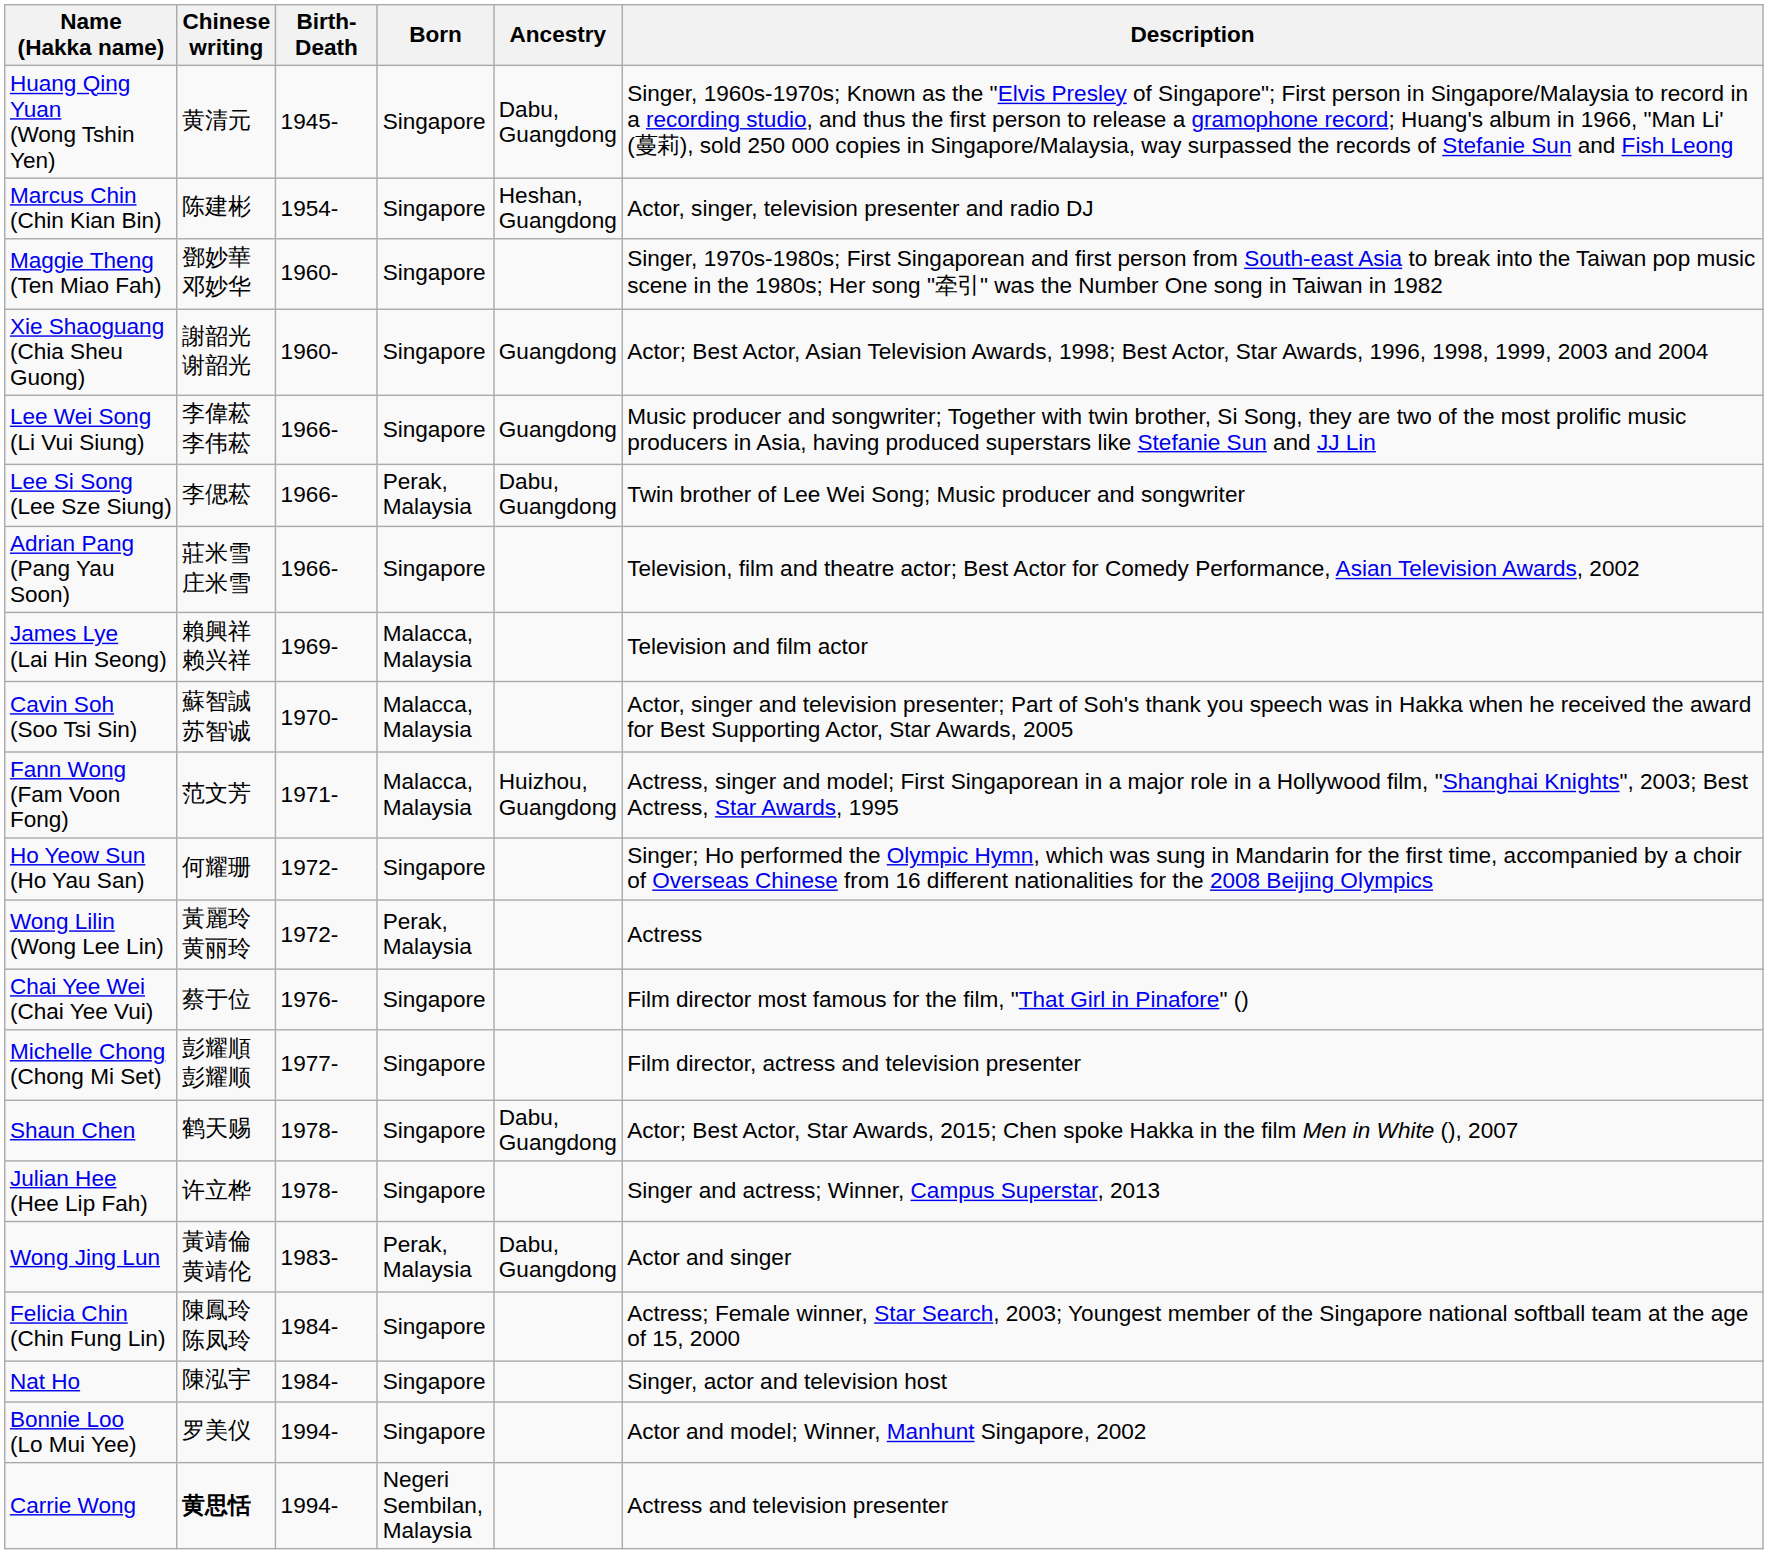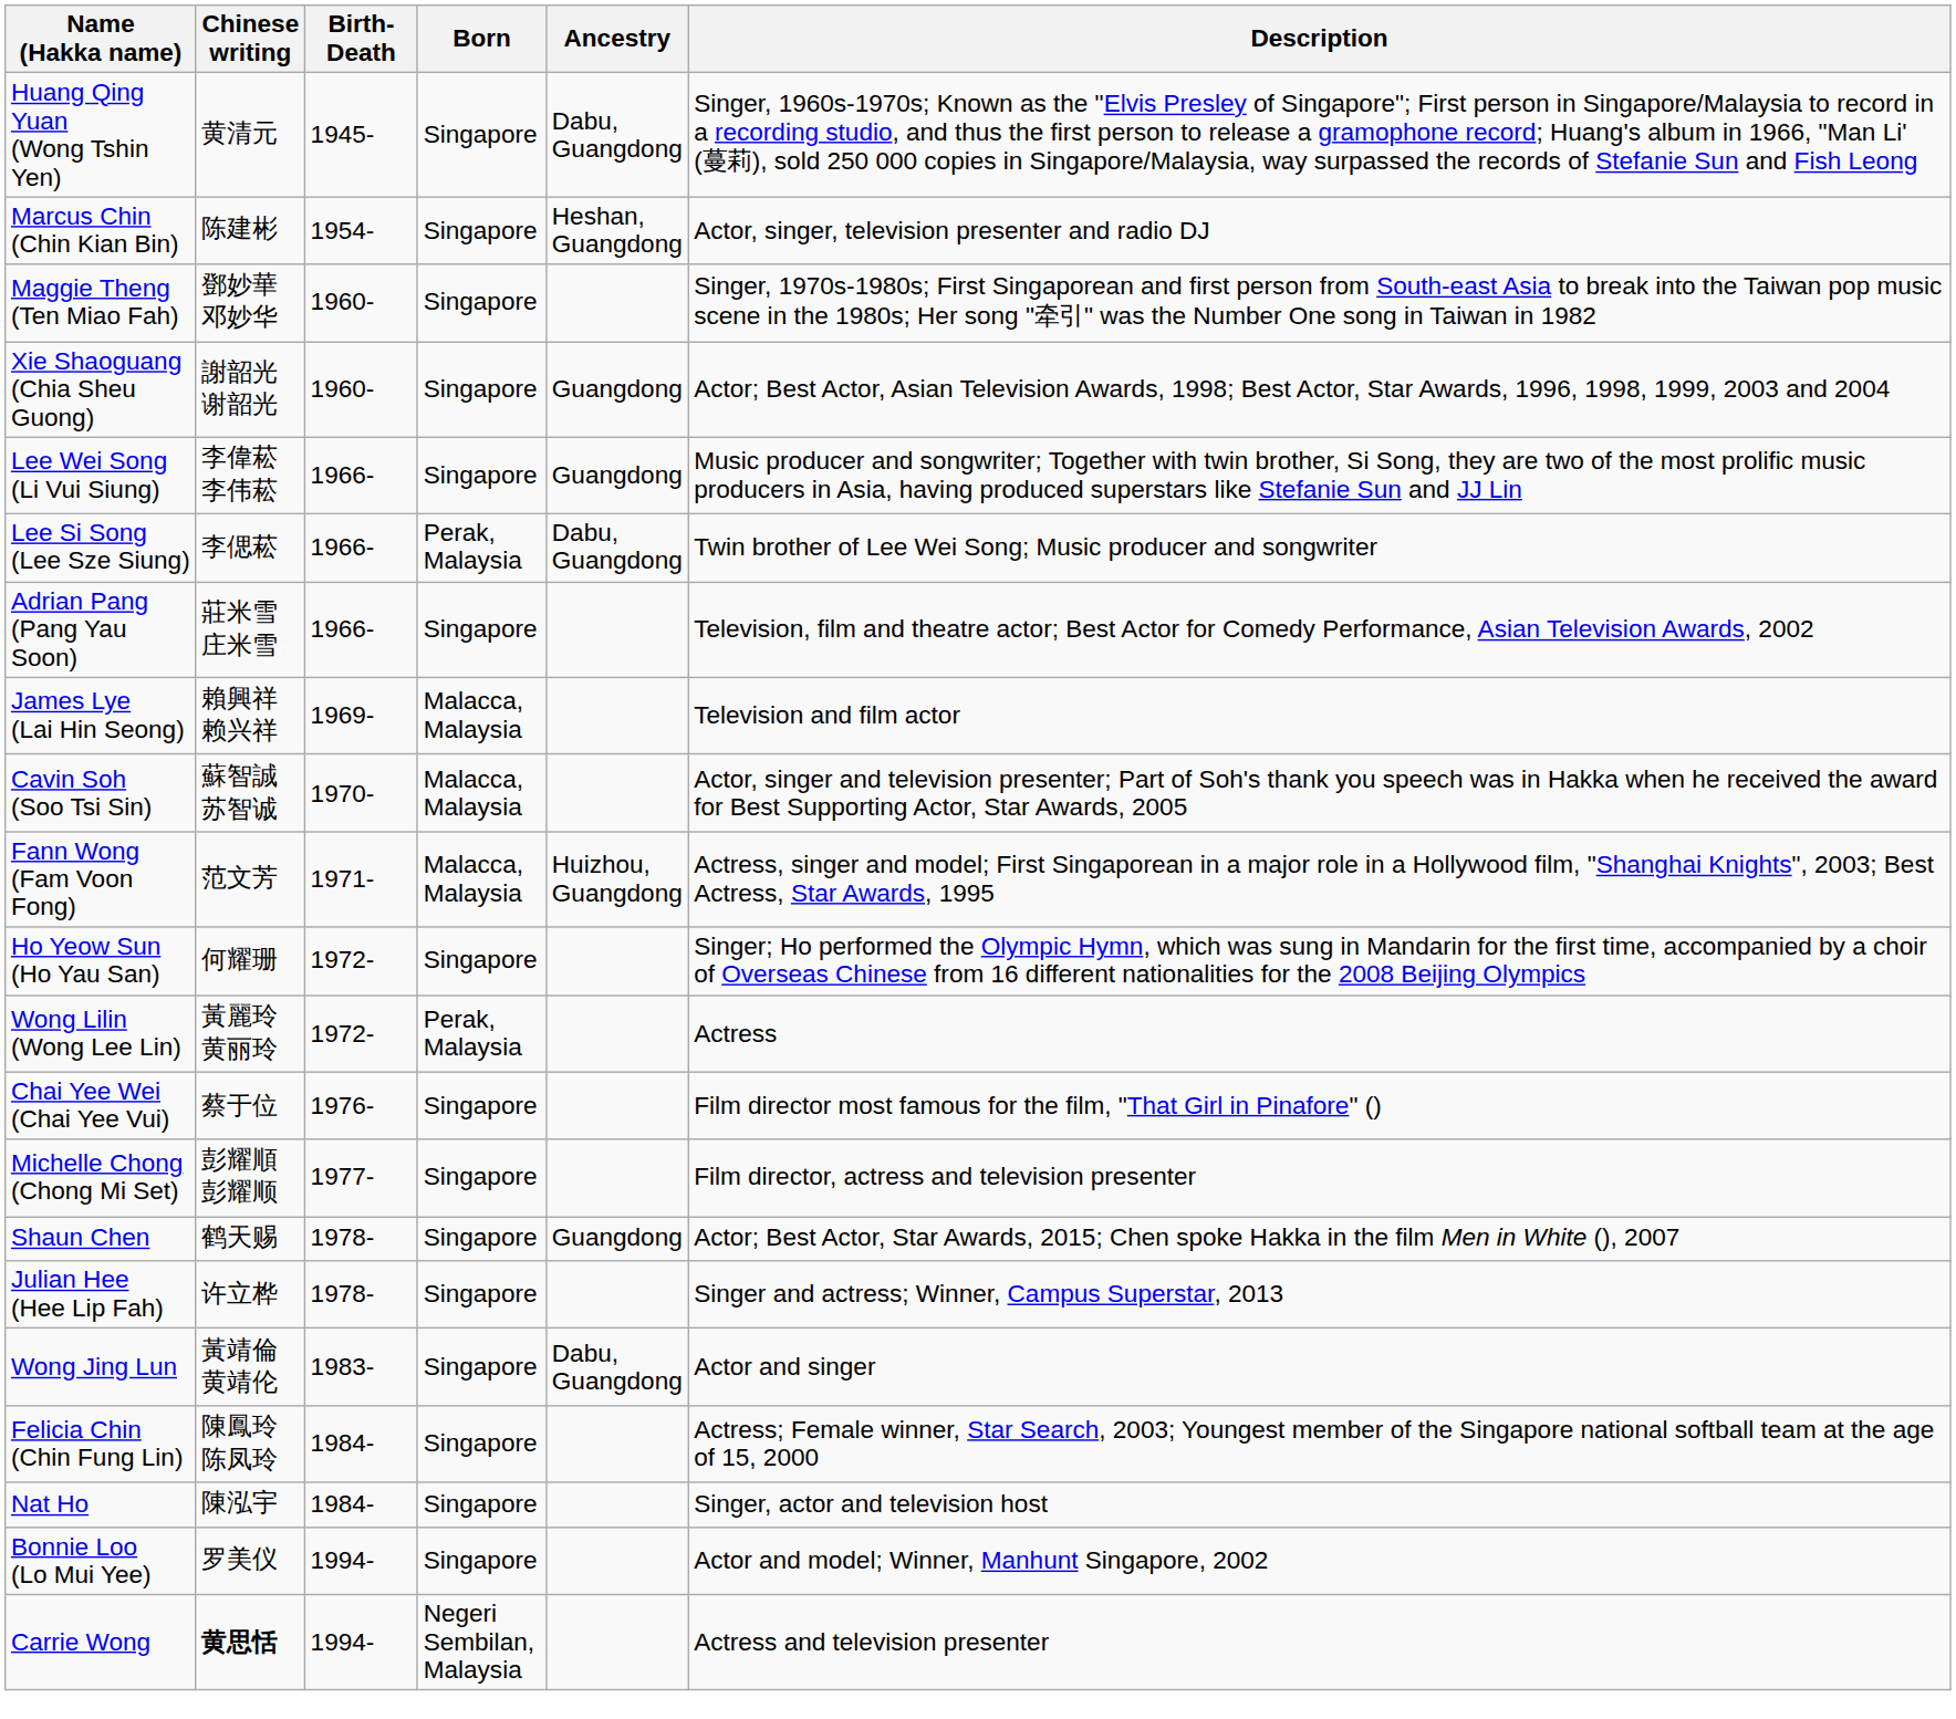Shaun Chen | Ancestry: Dabu, Guangdong -> Guangdong
Wong Jing Lun | Born: Perak, Malaysia -> Singapore
